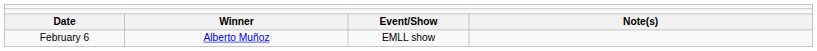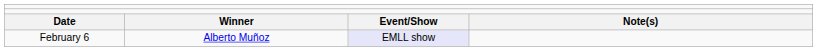February 6 | column 3: no background -> lavender background
